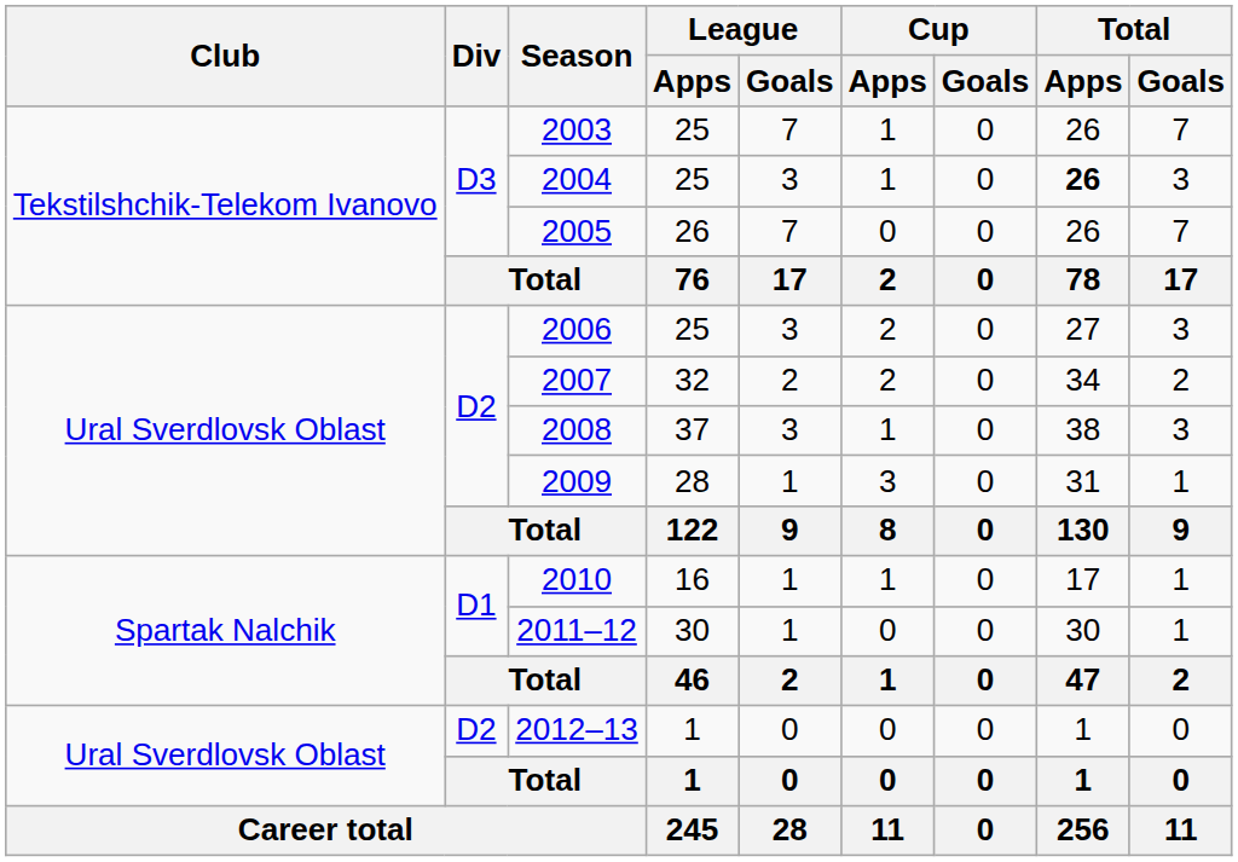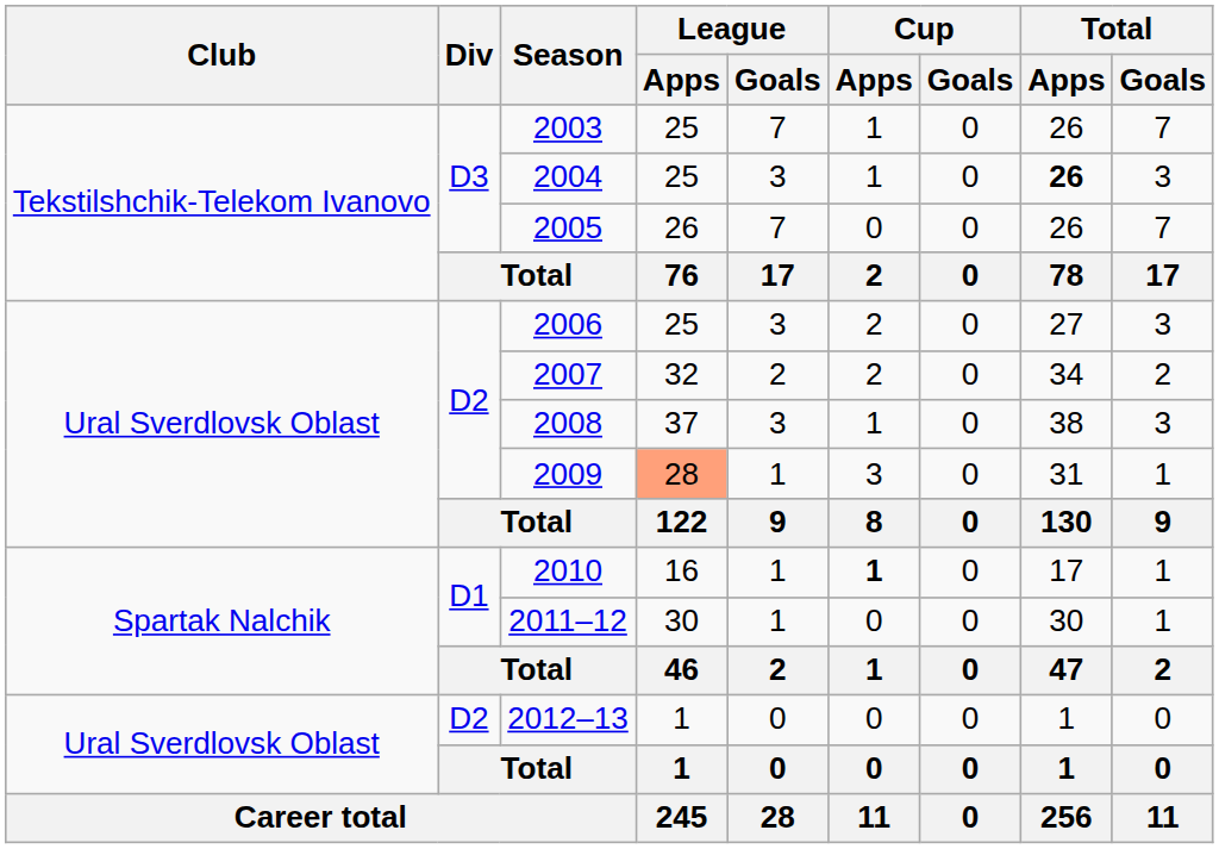2009 | League / Apps: no background -> lightsalmon background
2010 | Cup / Apps: normal -> bold
